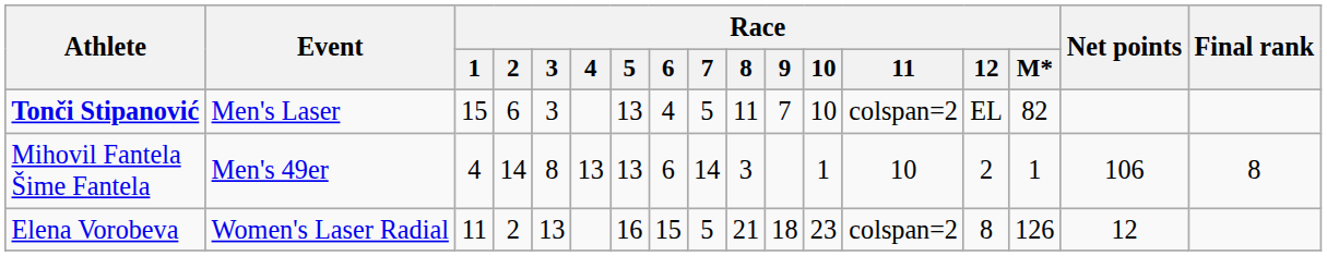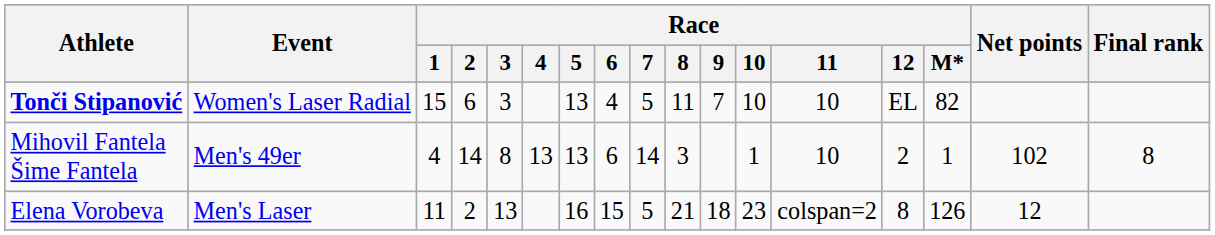Tonči Stipanović | Event: Men's Laser -> Women's Laser Radial
Tonči Stipanović | Race / 11: colspan=2 -> 10
Mihovil Fantela Šime Fantela | Net points: 106 -> 102
Elena Vorobeva | Event: Women's Laser Radial -> Men's Laser
